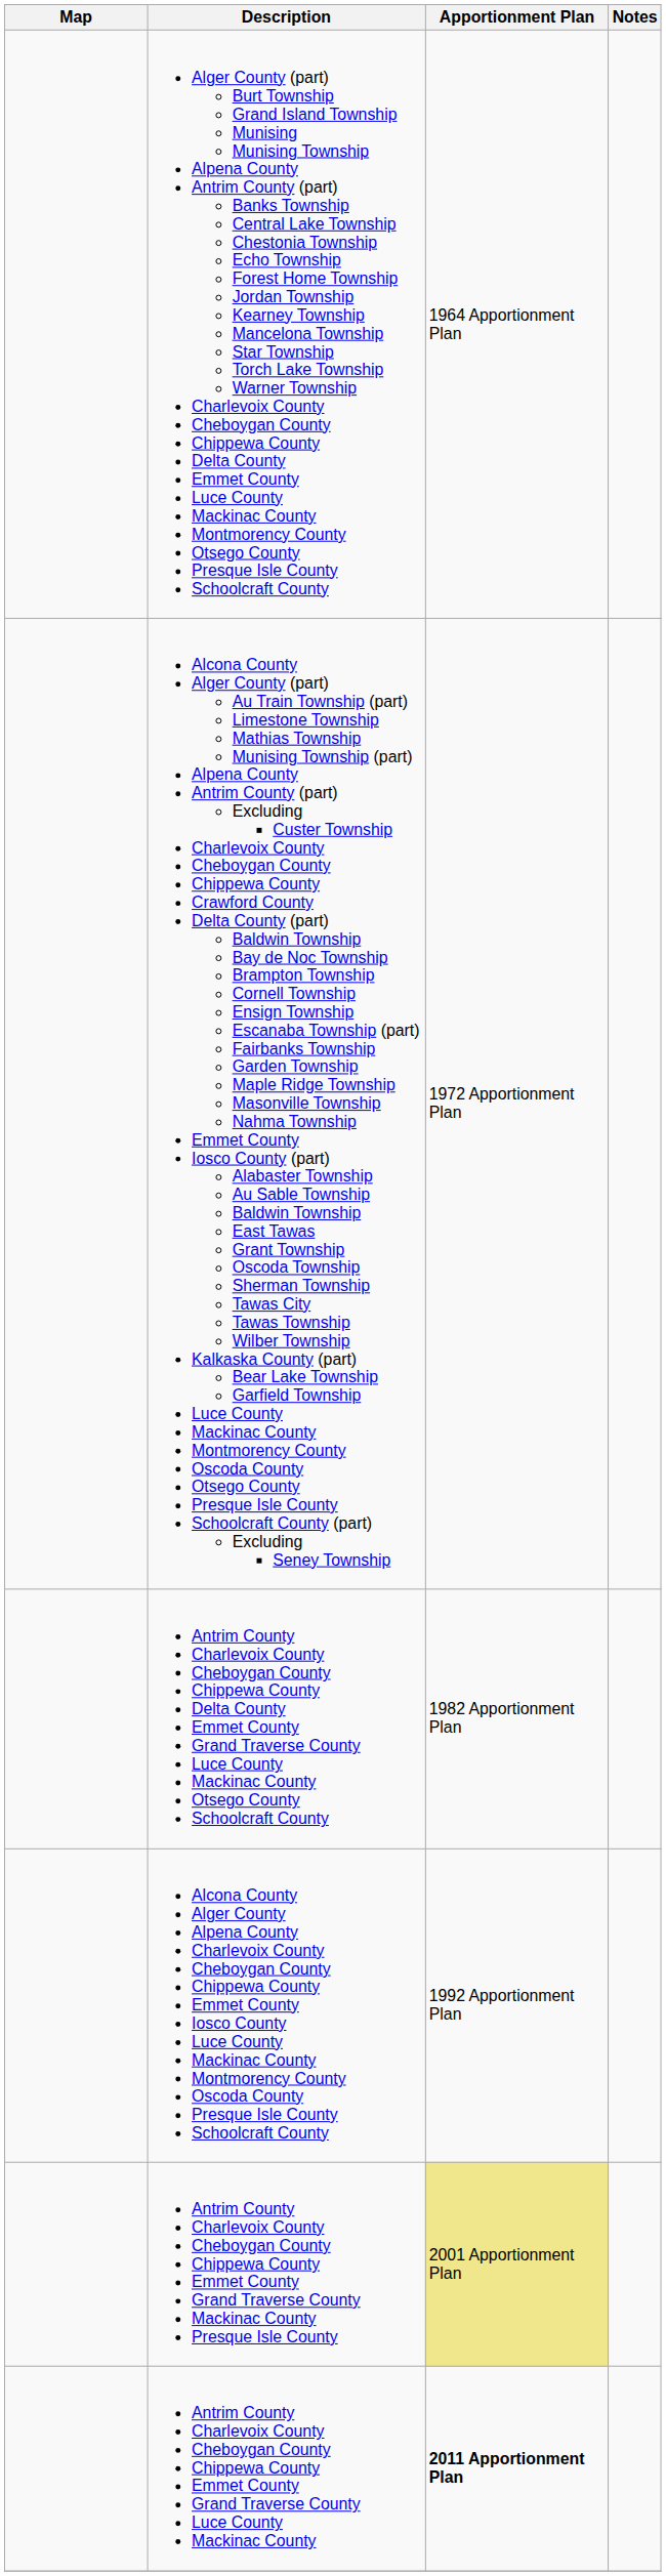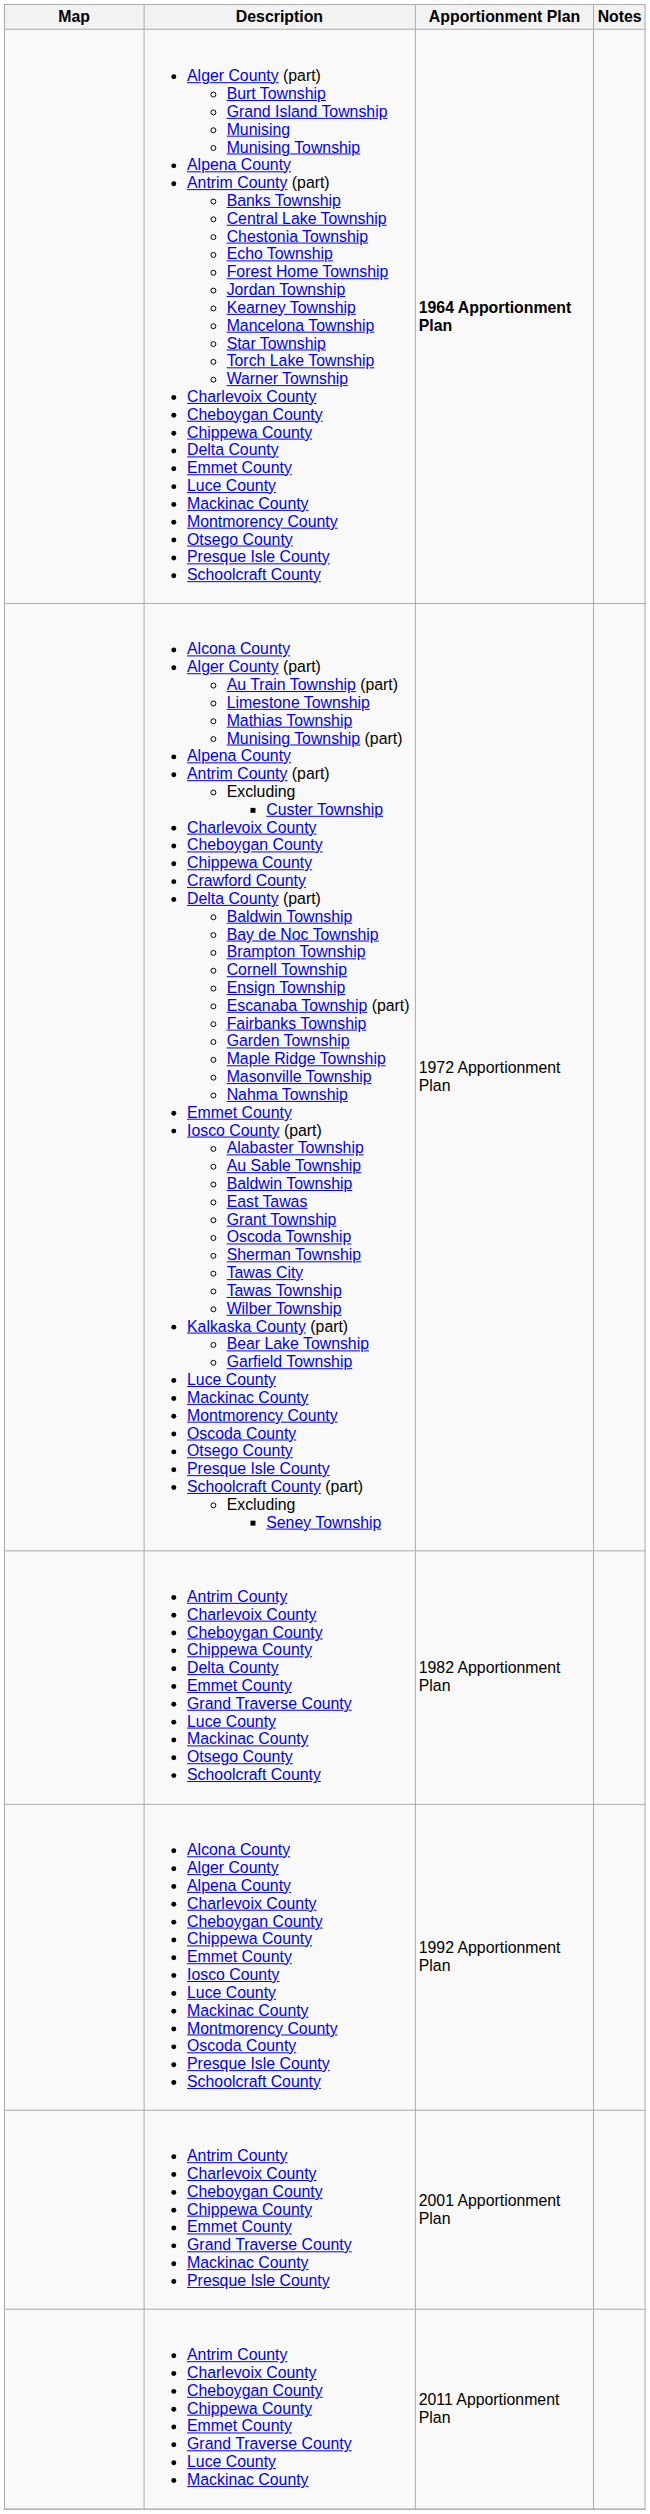row 2 | Apportionment Plan: normal -> bold
row 6 | Apportionment Plan: khaki background -> no background
row 7 | Apportionment Plan: bold -> normal
